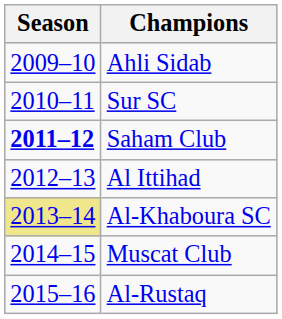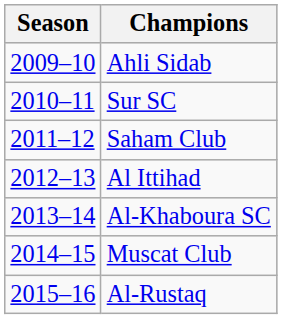Saham Club | Season: bold -> normal
Al-Khaboura SC | Season: khaki background -> no background
